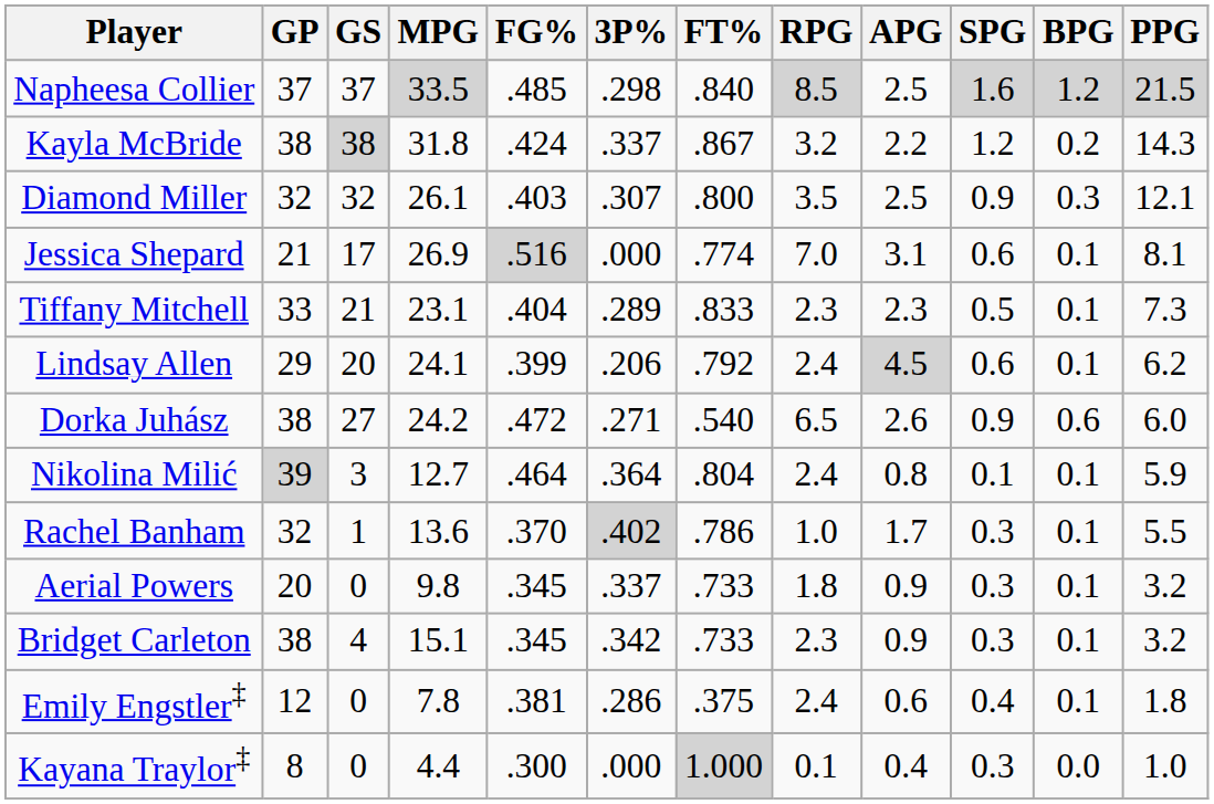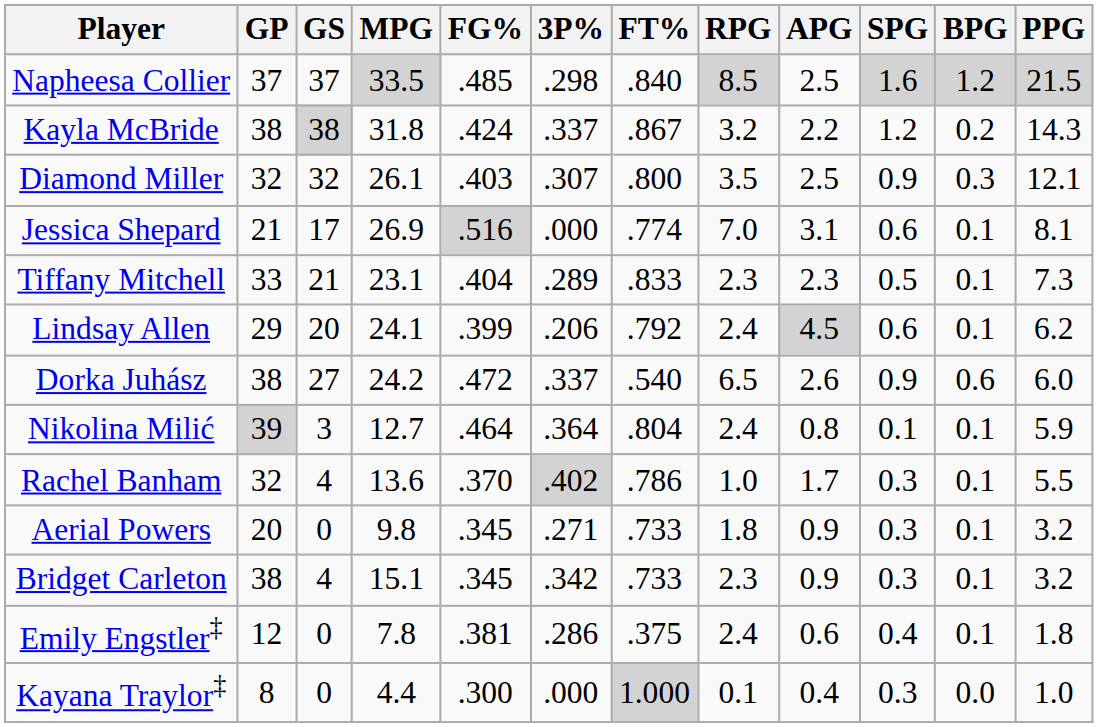Dorka Juhász | 3P%: .271 -> .337
Rachel Banham | GS: 1 -> 4
Aerial Powers | 3P%: .337 -> .271
